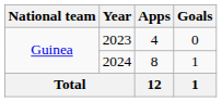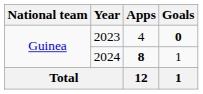2023 | Goals: normal -> bold
2024 | Apps: normal -> bold
